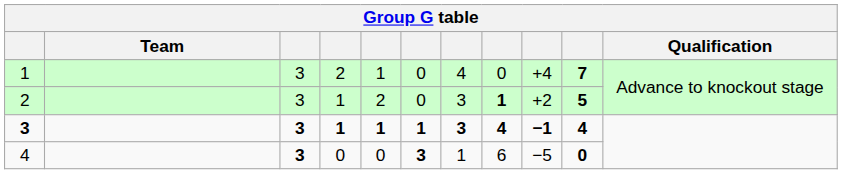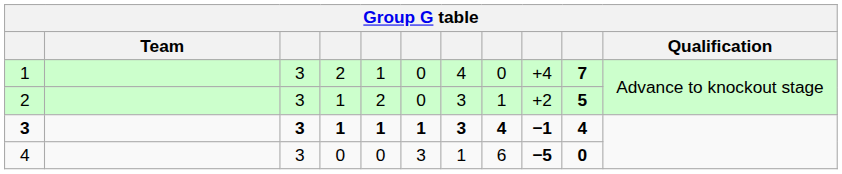row 4 | column 8: bold -> normal
row 6 | column 3: bold -> normal
row 6 | column 6: bold -> normal
row 6 | column 9: normal -> bold
